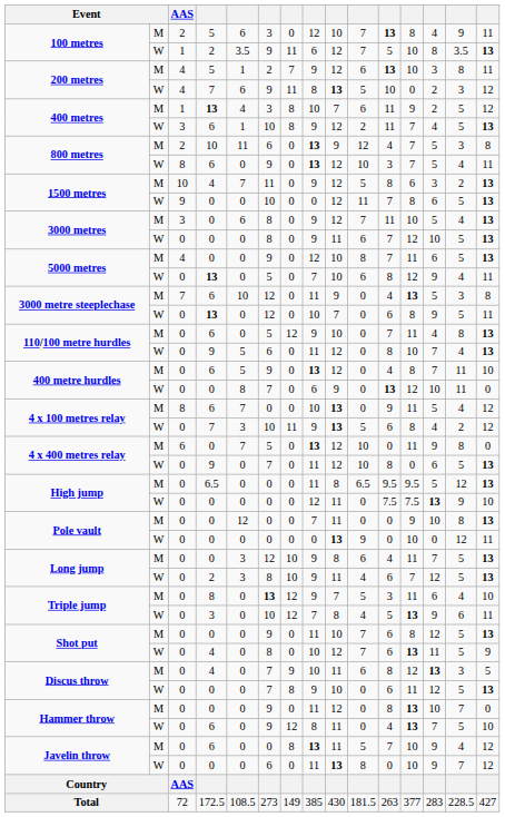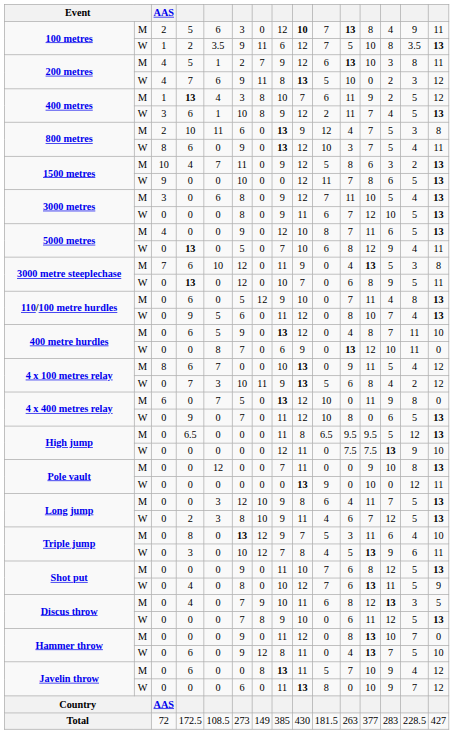100 metres / M | column 9: normal -> bold
